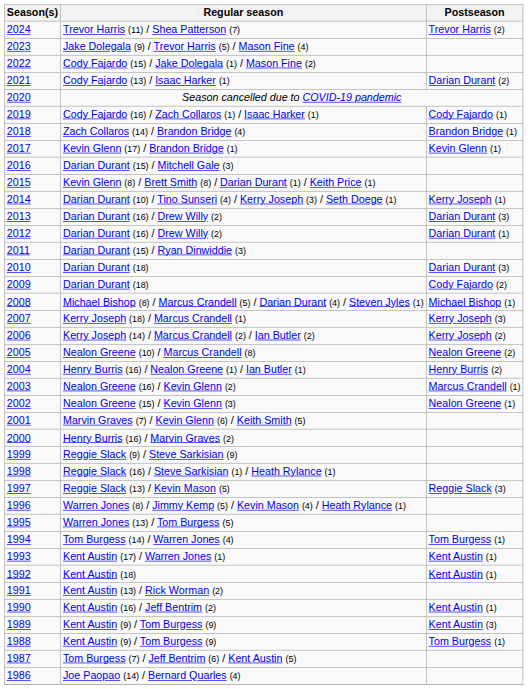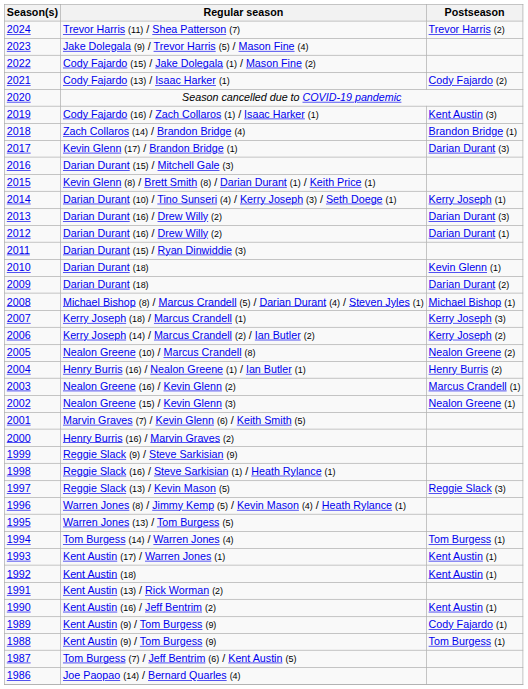Cody Fajardo (13) / Isaac Harker (1) | Postseason: Darian Durant (2) -> Cody Fajardo (2)
Cody Fajardo (16) / Zach Collaros (1) / Isaac Harker (1) | Postseason: Cody Fajardo (1) -> Kent Austin (3)
Kevin Glenn (17) / Brandon Bridge (1) | Postseason: Kevin Glenn (1) -> Darian Durant (3)
2010 / Darian Durant (18) | Postseason: Darian Durant (3) -> Kevin Glenn (1)
2009 / Darian Durant (18) | Postseason: Cody Fajardo (2) -> Darian Durant (2)
1989 / Kent Austin (9) / Tom Burgess (9) | Postseason: Kent Austin (3) -> Cody Fajardo (1)
